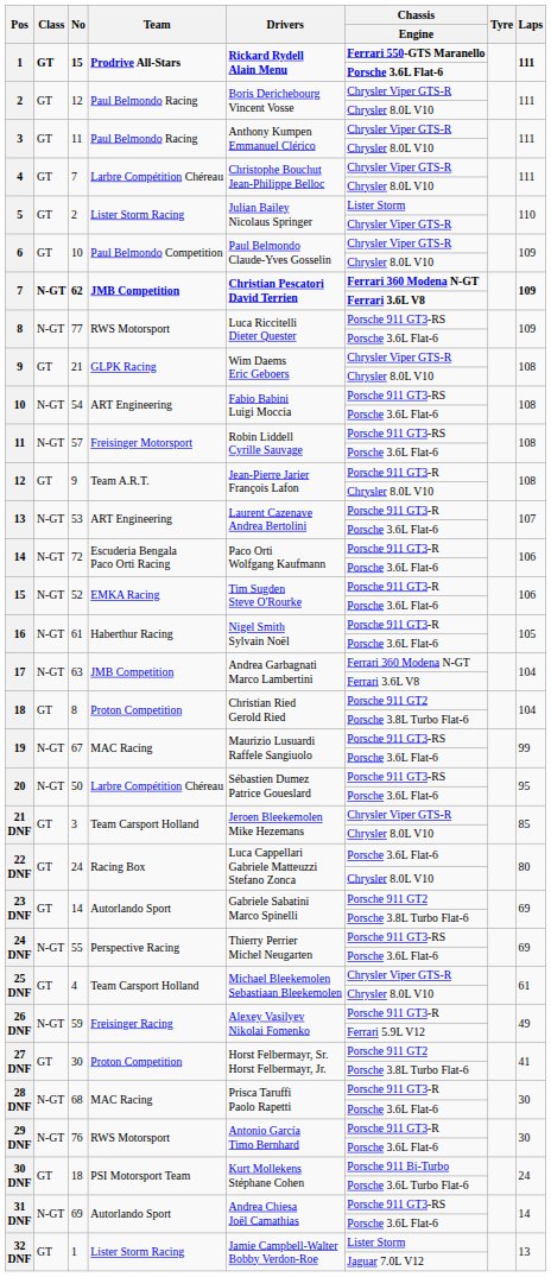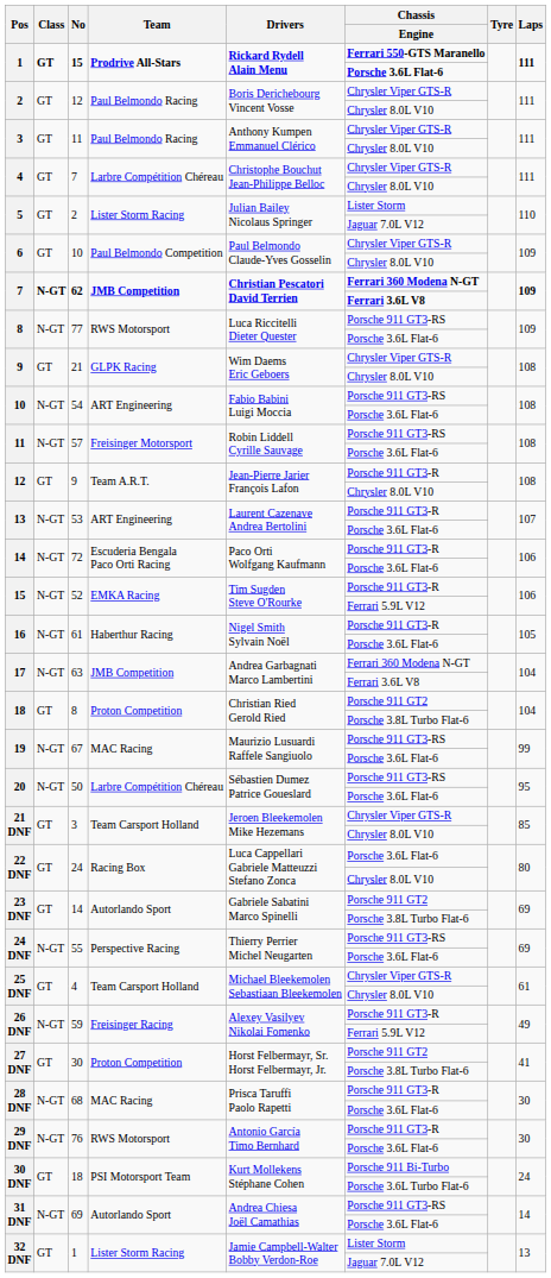row 12 | Chassis / Engine: Chrysler Viper GTS-R -> Jaguar 7.0L V12
row 32 | Chassis / Engine: Porsche 3.6L Flat-6 -> Ferrari 5.9L V12
